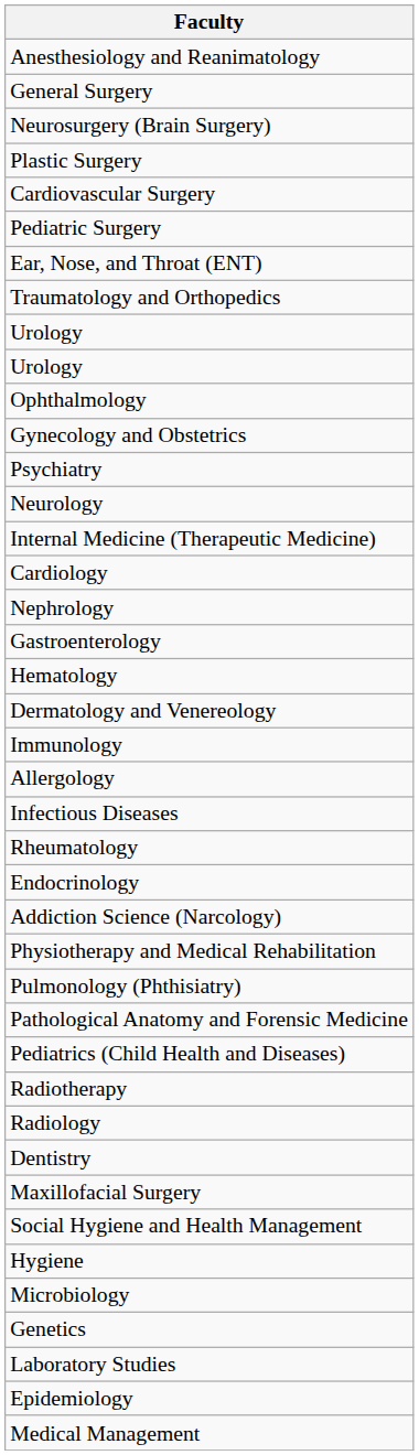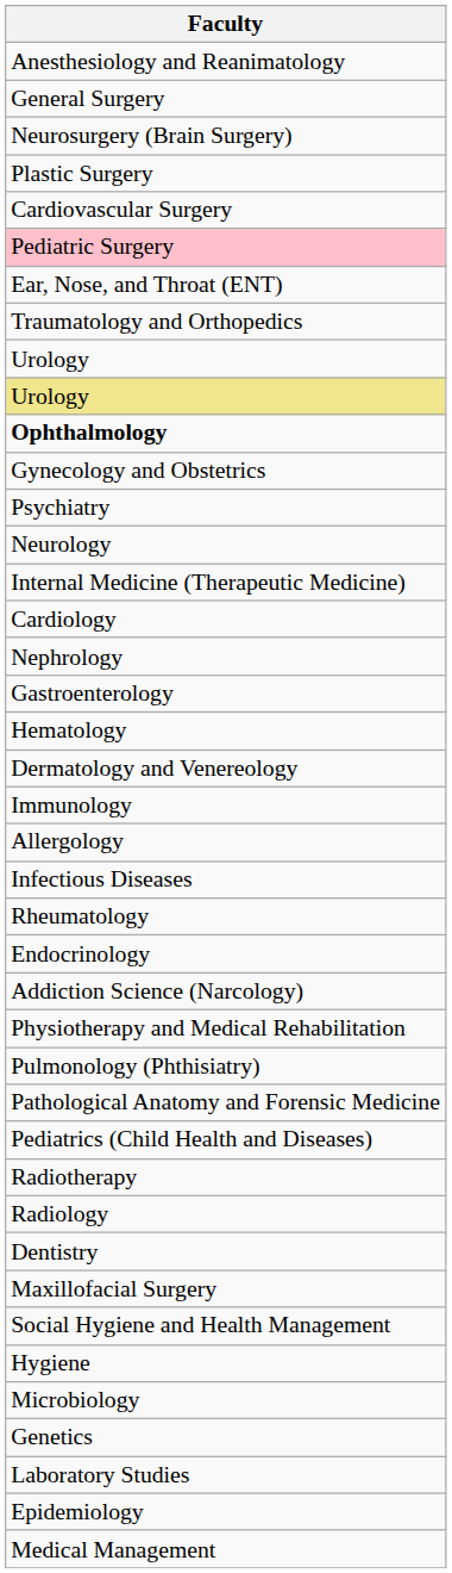row 7 | column 1: no background -> pink background
row 11 | column 1: no background -> khaki background
row 12 | column 1: normal -> bold
